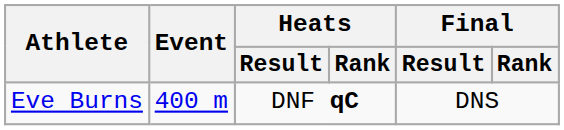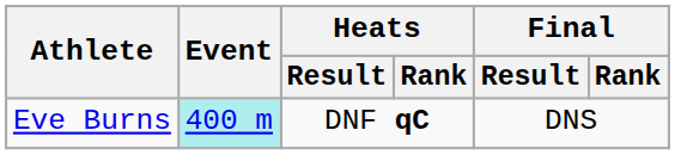Eve Burns | Event: no background -> paleturquoise background
